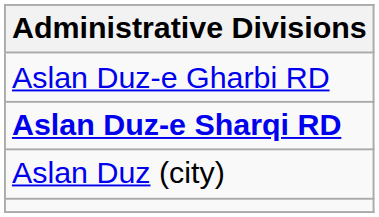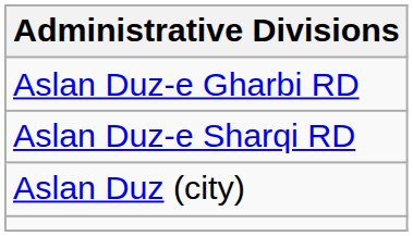row 3 | column 1: bold -> normal
